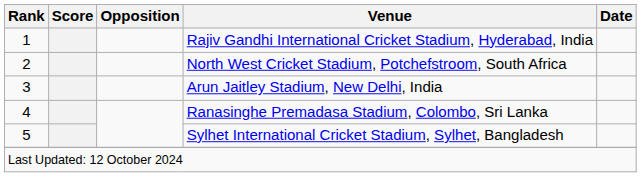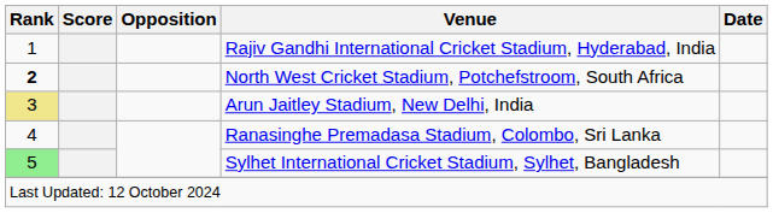North West Cricket Stadium, Potchefstroom, South Africa | Rank: normal -> bold
Arun Jaitley Stadium, New Delhi, India | Rank: no background -> khaki background
Sylhet International Cricket Stadium, Sylhet, Bangladesh | Rank: no background -> lightgreen background
